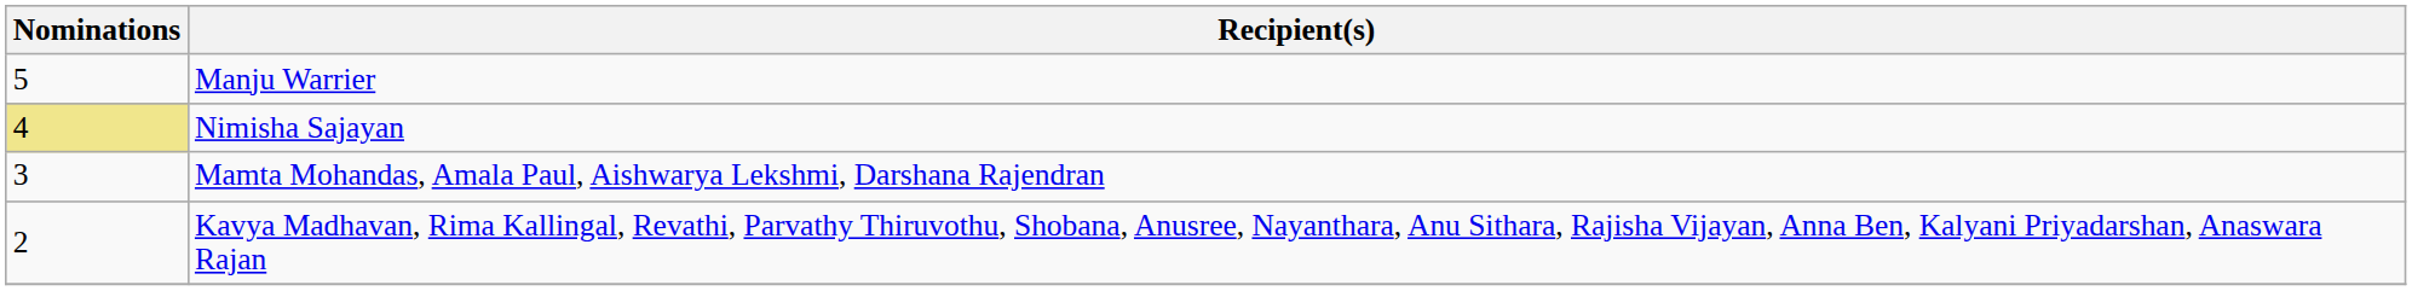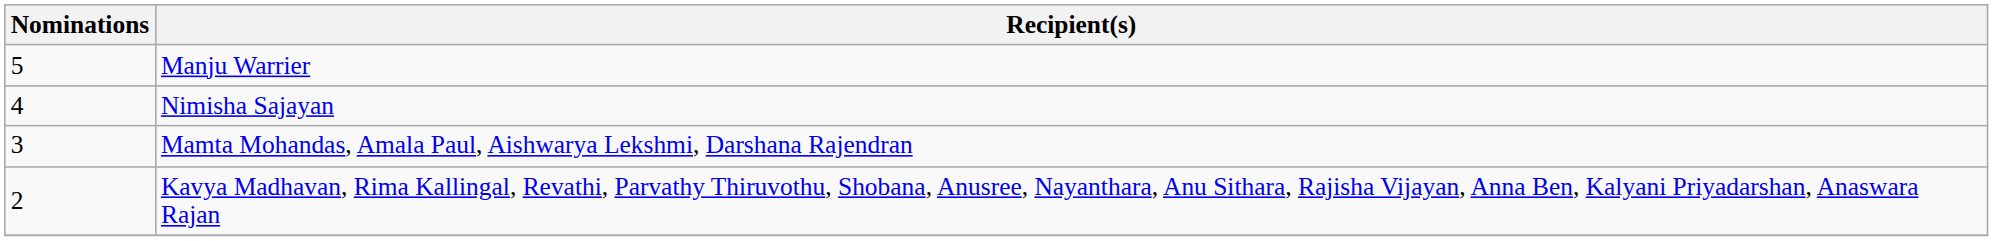Nimisha Sajayan | Nominations: khaki background -> no background
